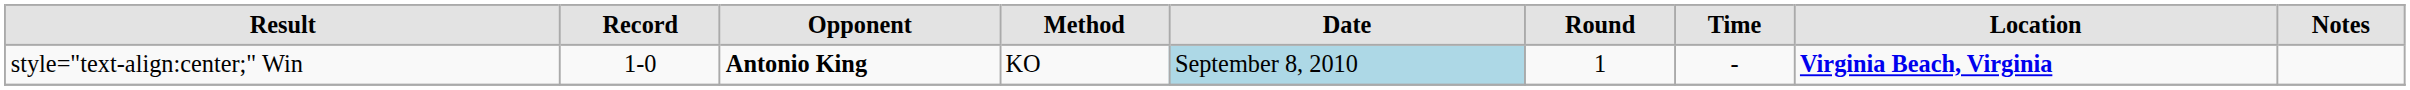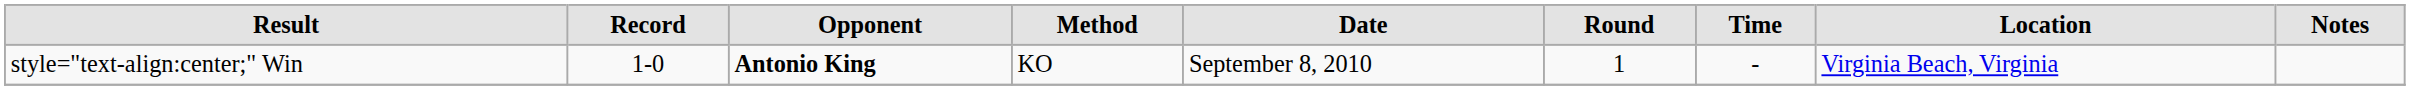style="text-align:center;" Win | Date: lightblue background -> no background
style="text-align:center;" Win | Location: bold -> normal
